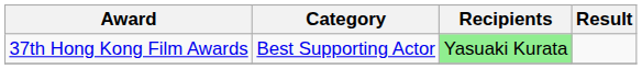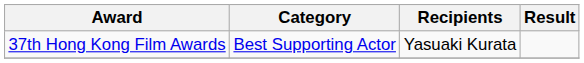37th Hong Kong Film Awards | Recipients: lightgreen background -> no background
